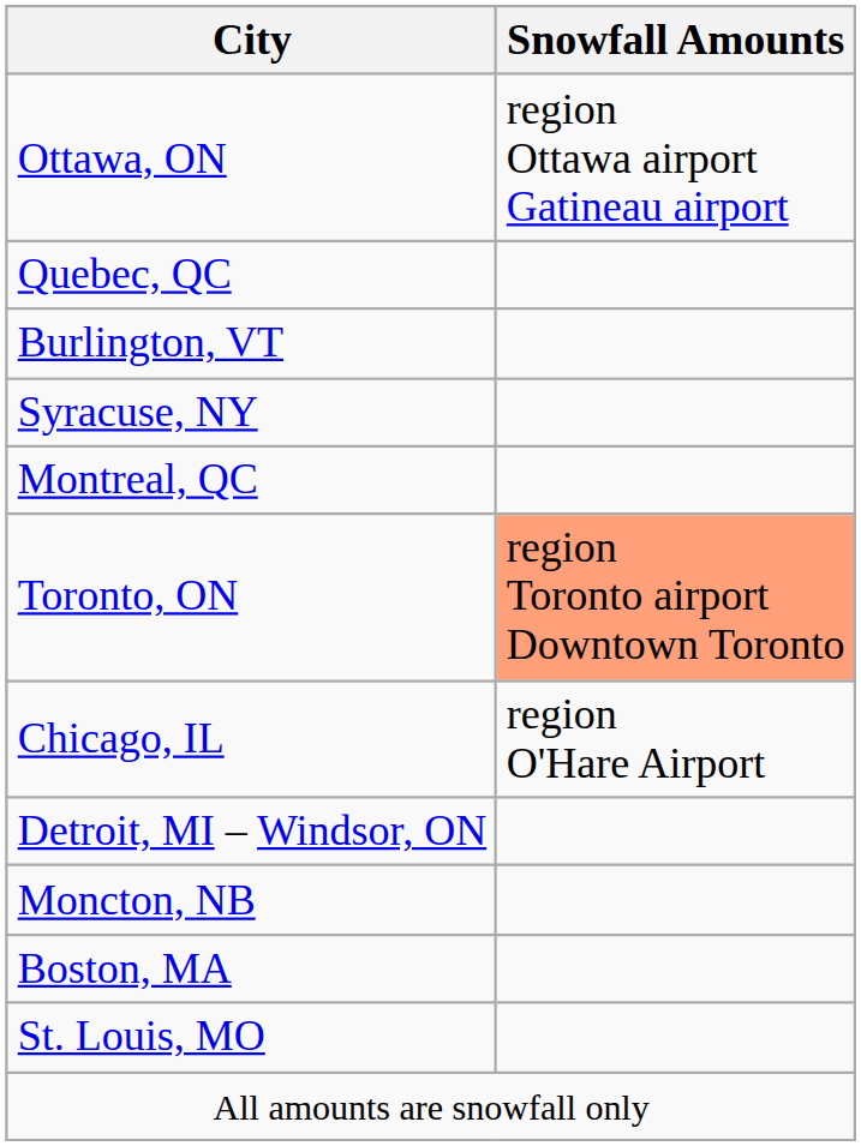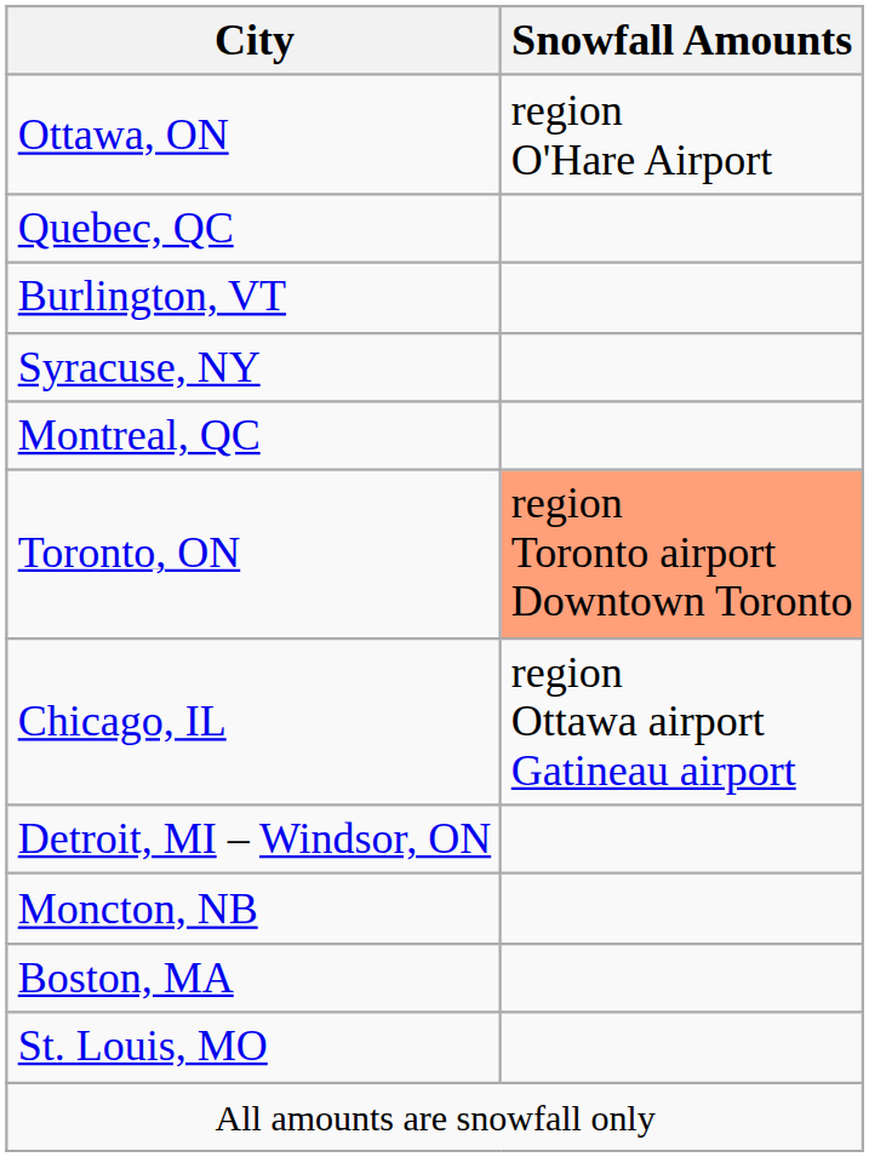Ottawa, ON | Snowfall Amounts: region Ottawa airport Gatineau airport -> region O'Hare Airport
Chicago, IL | Snowfall Amounts: region O'Hare Airport -> region Ottawa airport Gatineau airport
